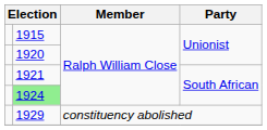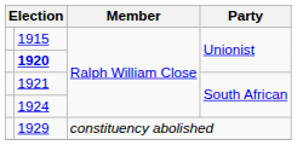1920 | column 2: normal -> bold
1924 | column 2: lightgreen background -> no background
